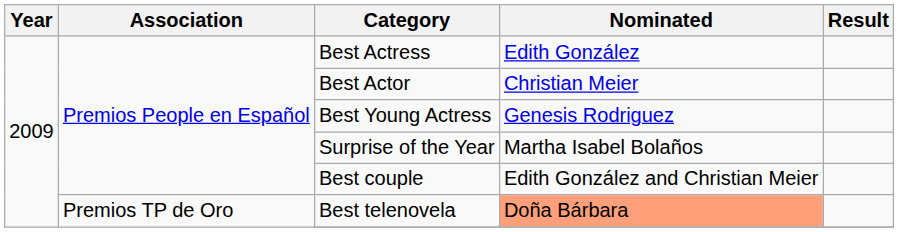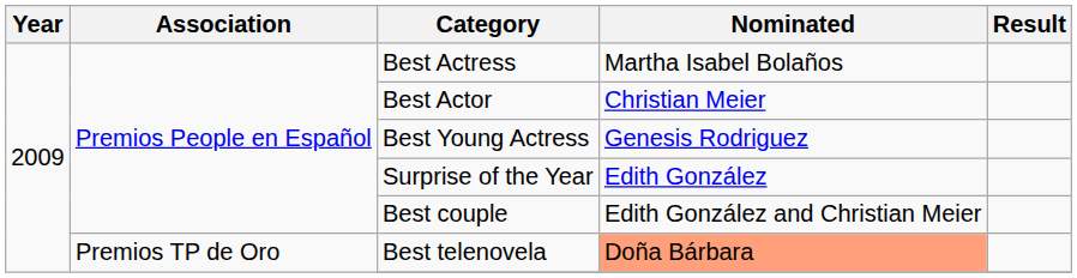Best Actress | Nominated: Edith González -> Martha Isabel Bolaños
Surprise of the Year | Nominated: Martha Isabel Bolaños -> Edith González
